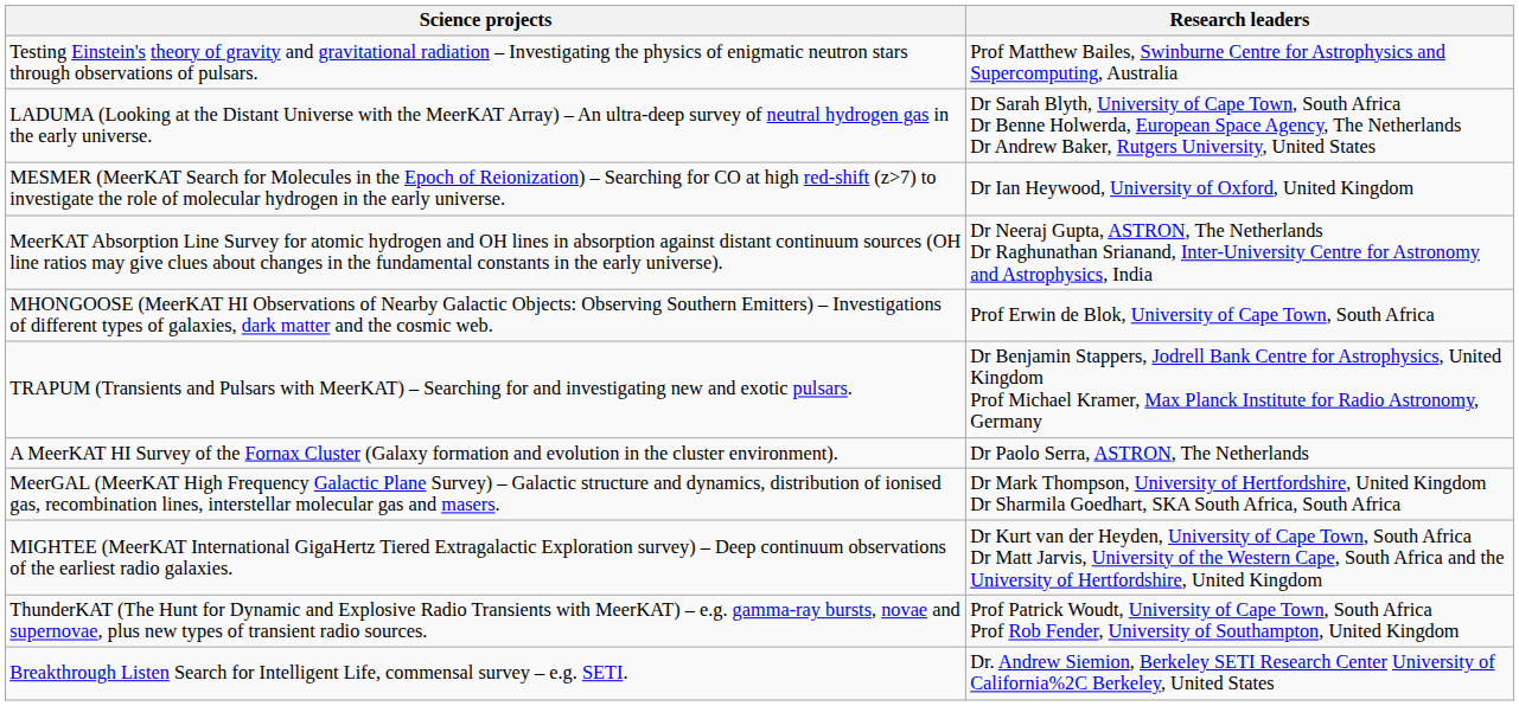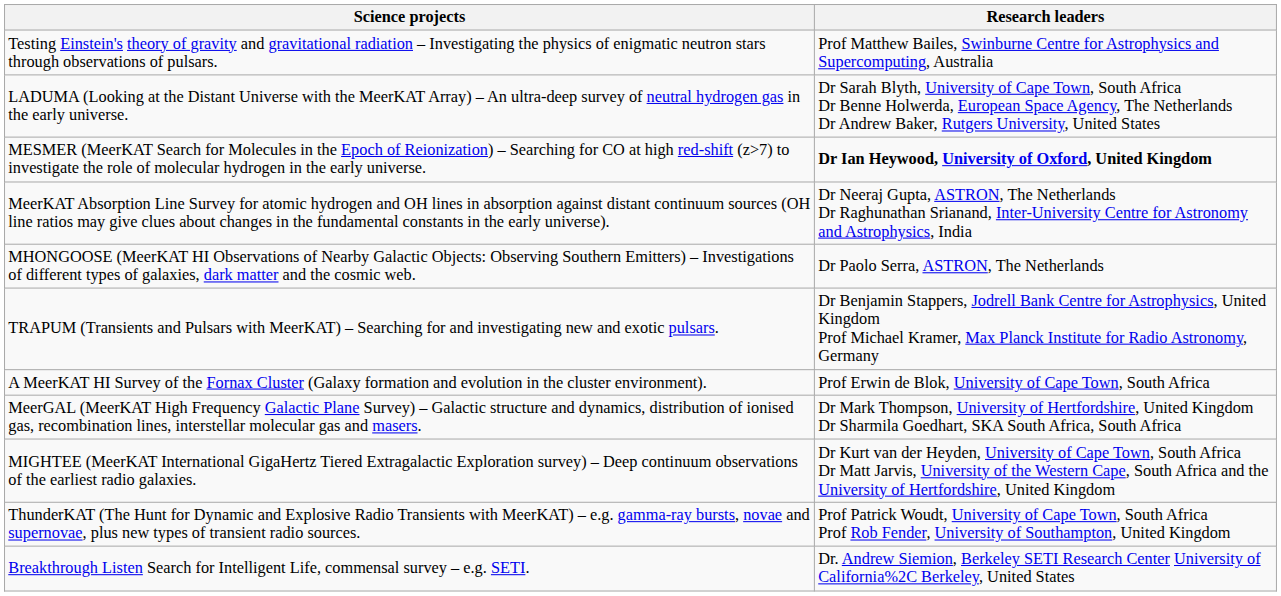row 4 | Research leaders: normal -> bold
row 6 | Research leaders: Prof Erwin de Blok, University of Cape Town, South Africa -> Dr Paolo Serra, ASTRON, The Netherlands
row 8 | Research leaders: Dr Paolo Serra, ASTRON, The Netherlands -> Prof Erwin de Blok, University of Cape Town, South Africa
